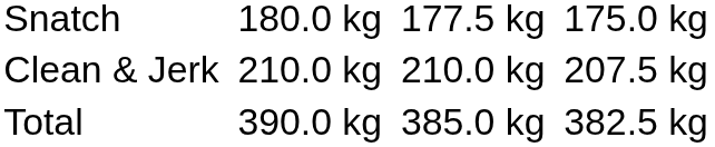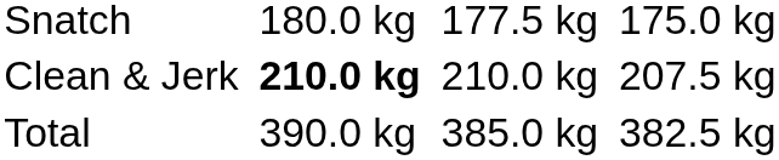Clean & Jerk | column 2: normal -> bold
